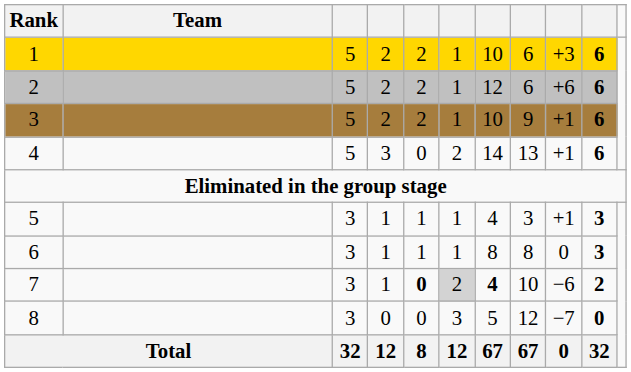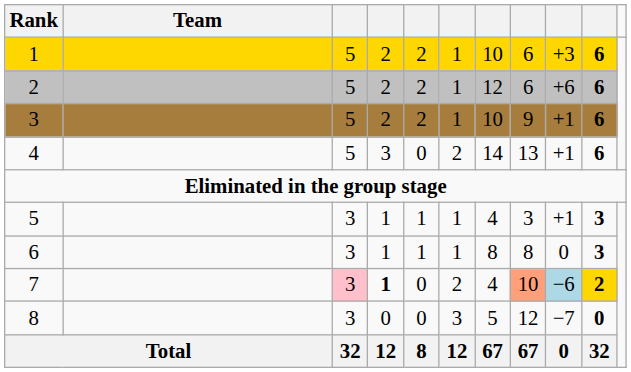7 | column 3: no background -> pink background
7 | column 4: normal -> bold
7 | column 5: bold -> normal
7 | column 6: lightgrey background -> no background
7 | column 7: bold -> normal
7 | column 8: no background -> lightsalmon background
7 | column 9: no background -> lightblue background
7 | column 10: no background -> gold background
